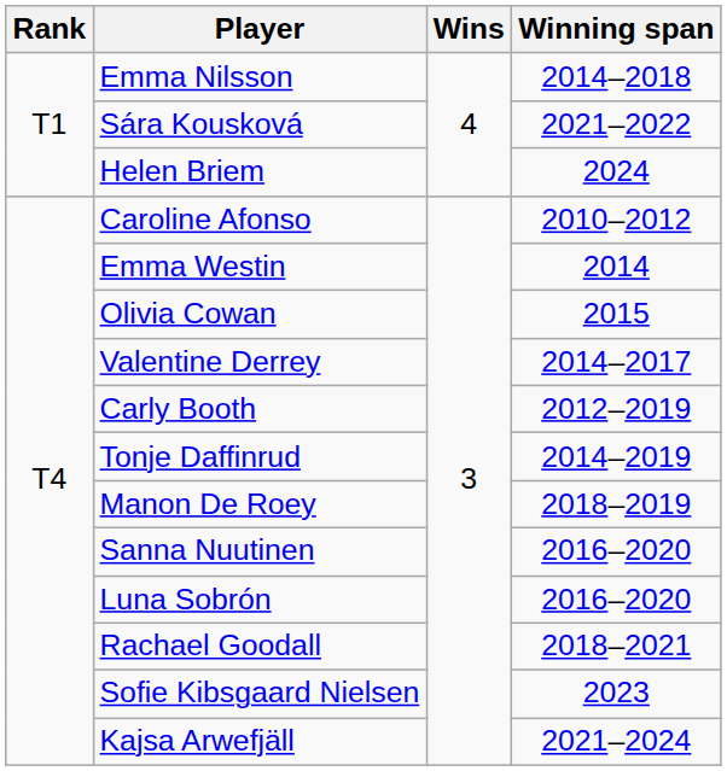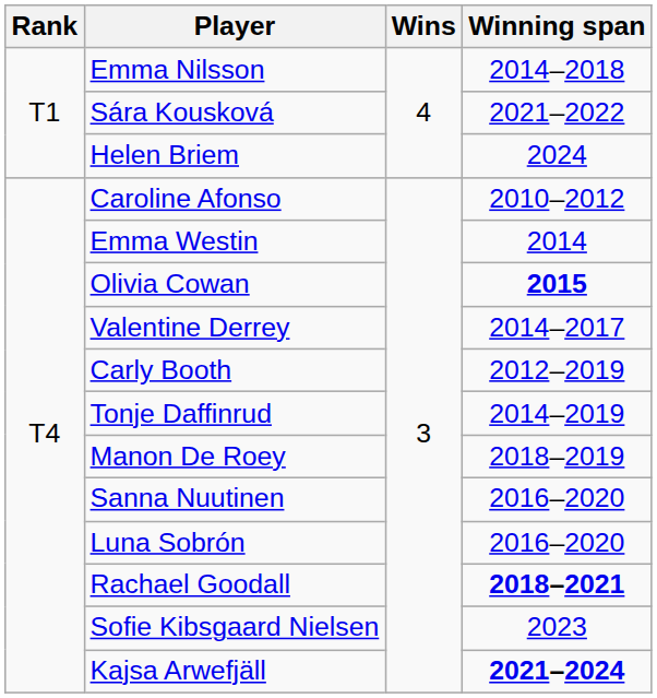Olivia Cowan | Winning span: normal -> bold
Rachael Goodall | Winning span: normal -> bold
Kajsa Arwefjäll | Winning span: normal -> bold
